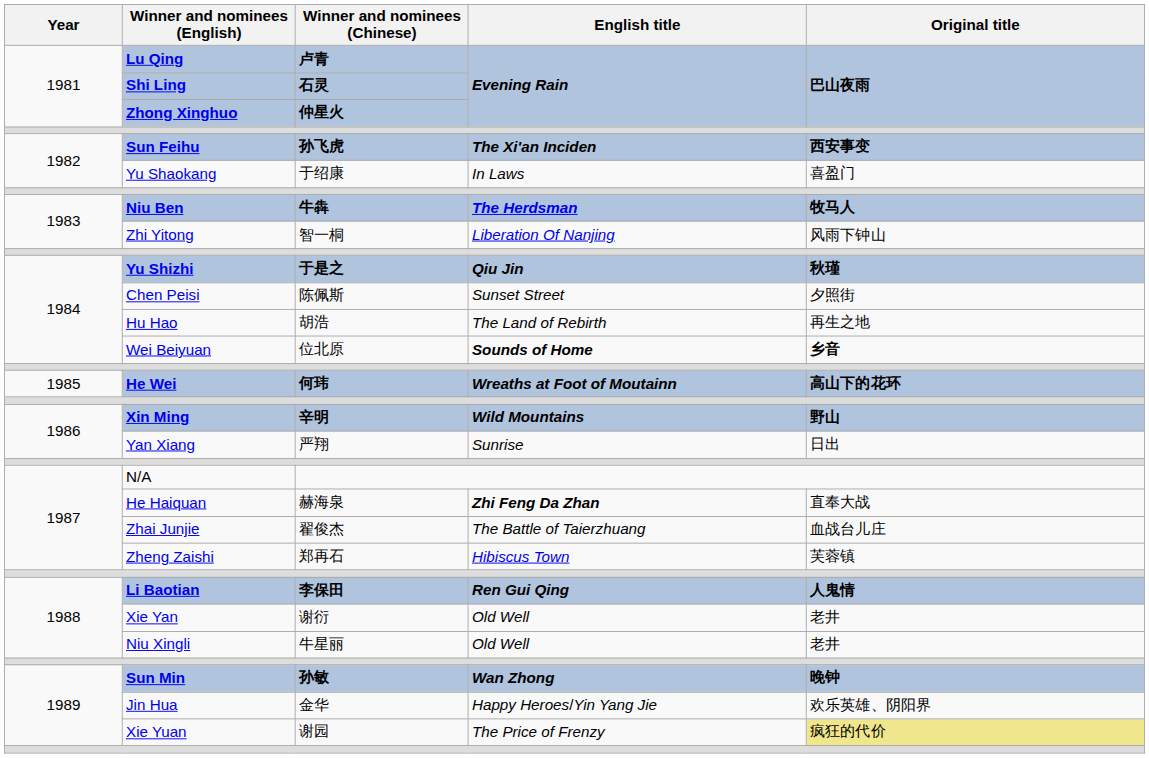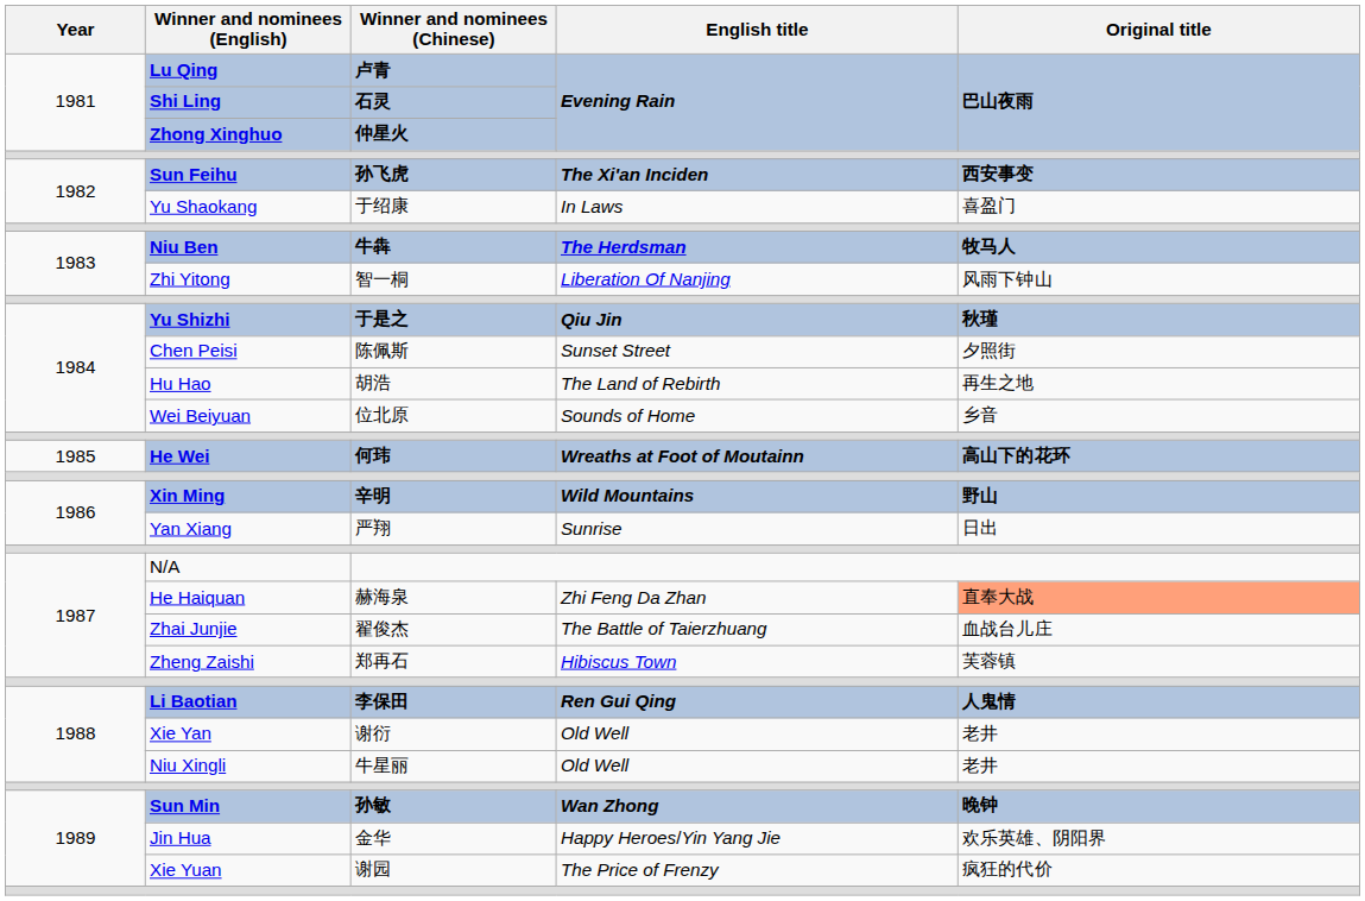Wei Beiyuan | English title: bold -> normal
Wei Beiyuan | Original title: bold -> normal
He Haiquan | English title: bold -> normal
He Haiquan | Original title: no background -> lightsalmon background
Xie Yuan | Original title: khaki background -> no background
